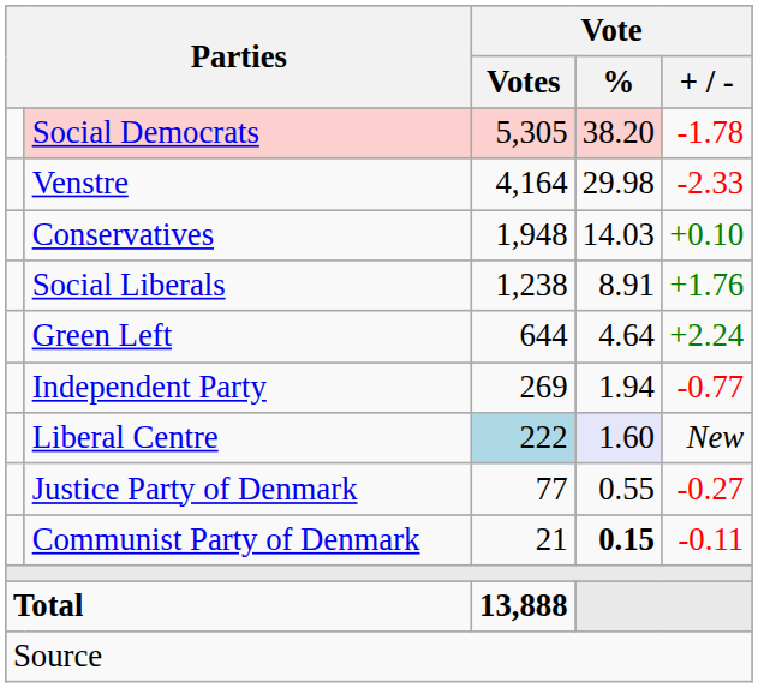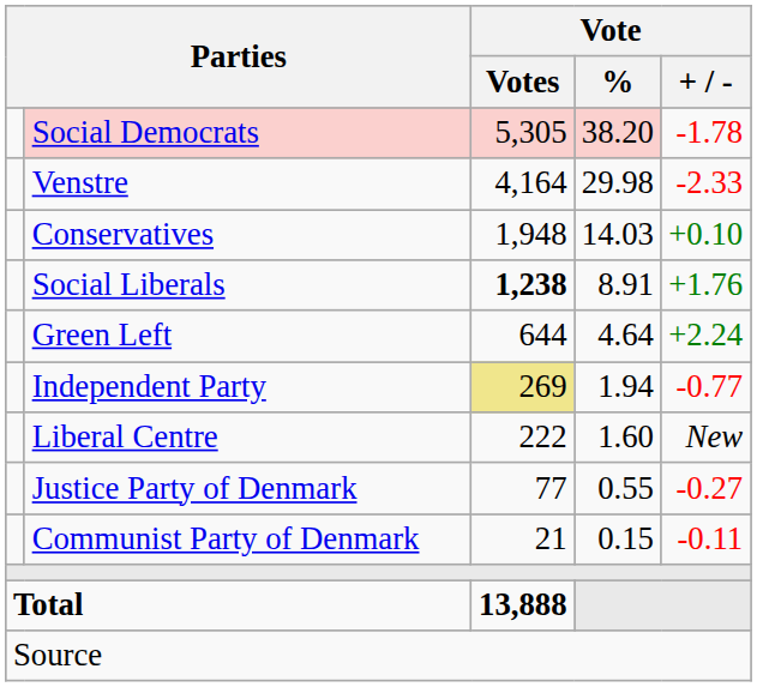Social Liberals | Vote / Votes: normal -> bold
Independent Party | Vote / Votes: no background -> khaki background
Liberal Centre | Vote / Votes: lightblue background -> no background
Liberal Centre | Vote / %: lavender background -> no background
Communist Party of Denmark | Vote / %: bold -> normal
